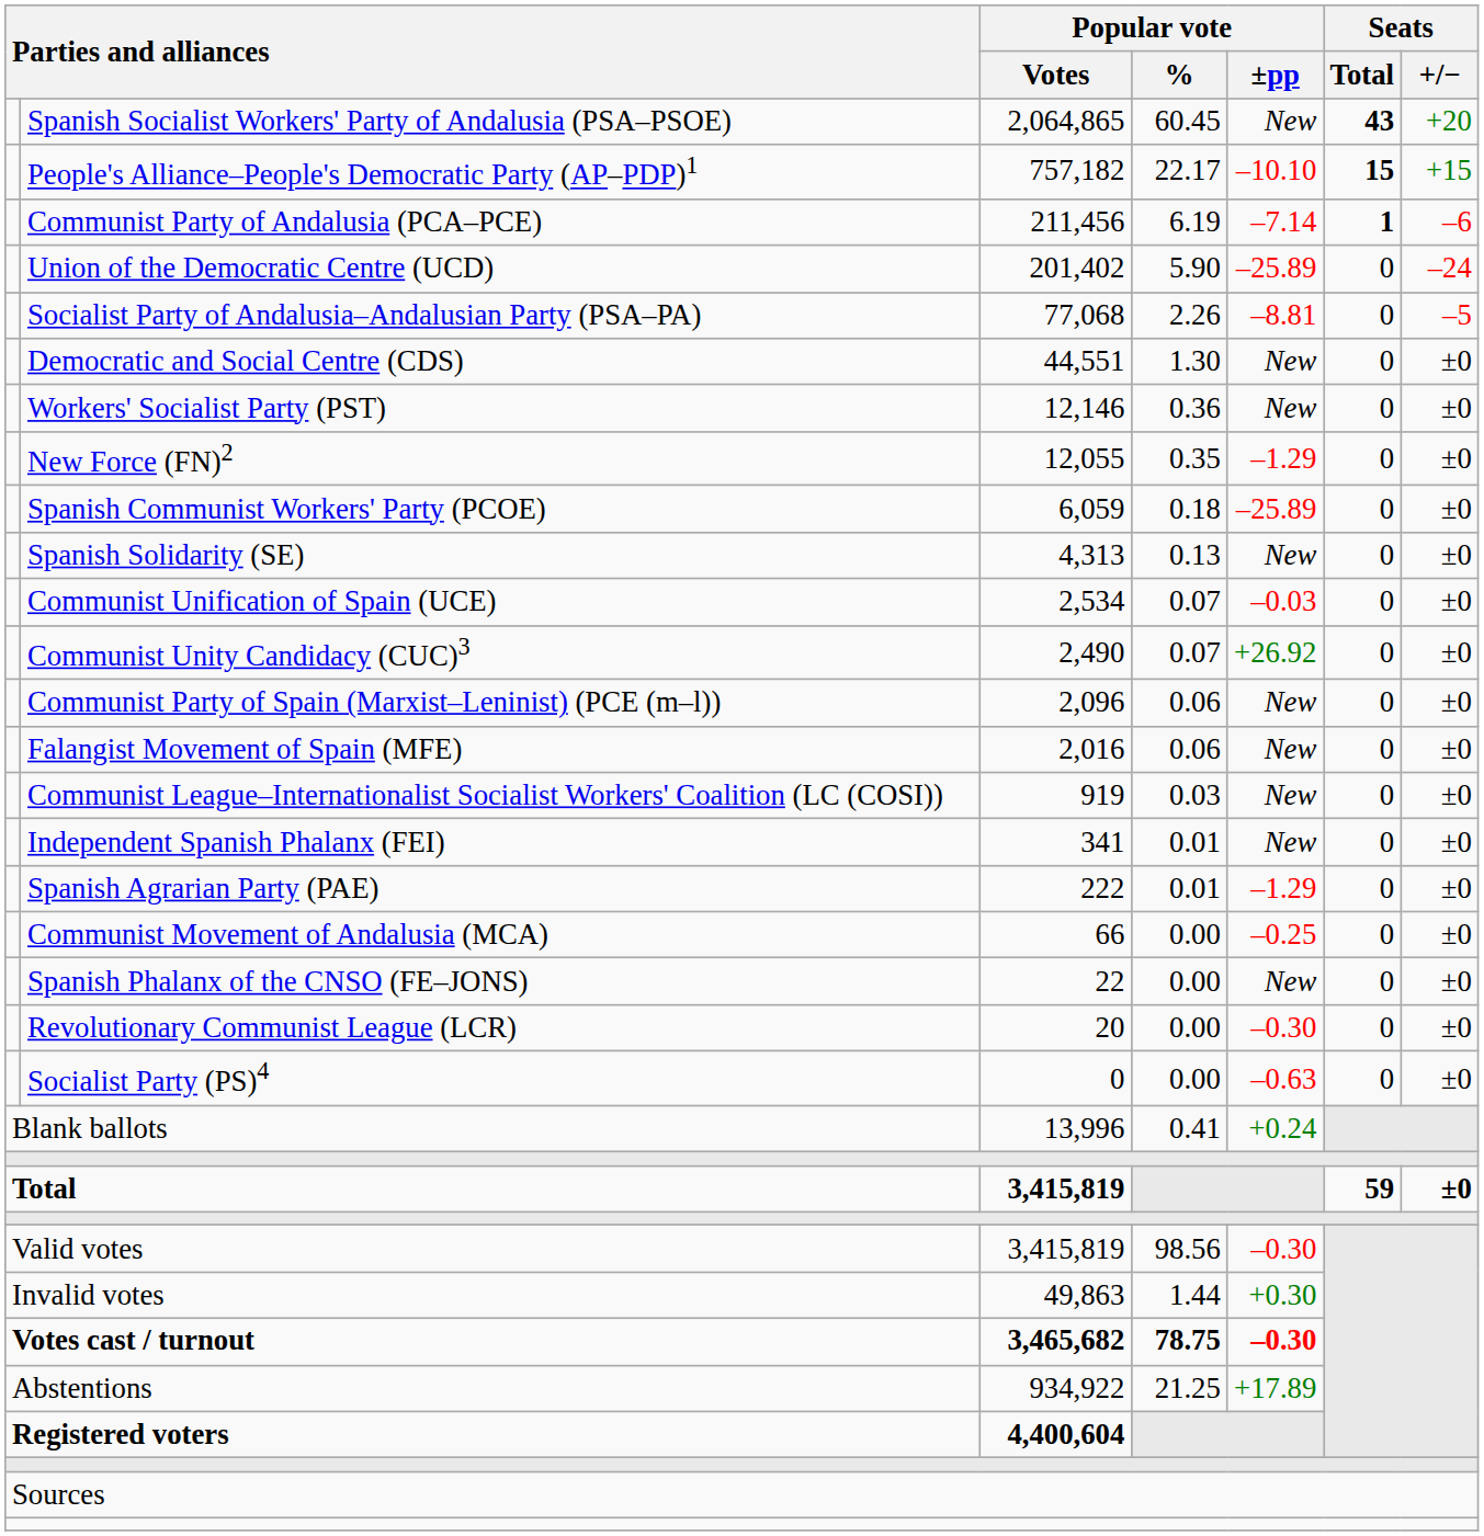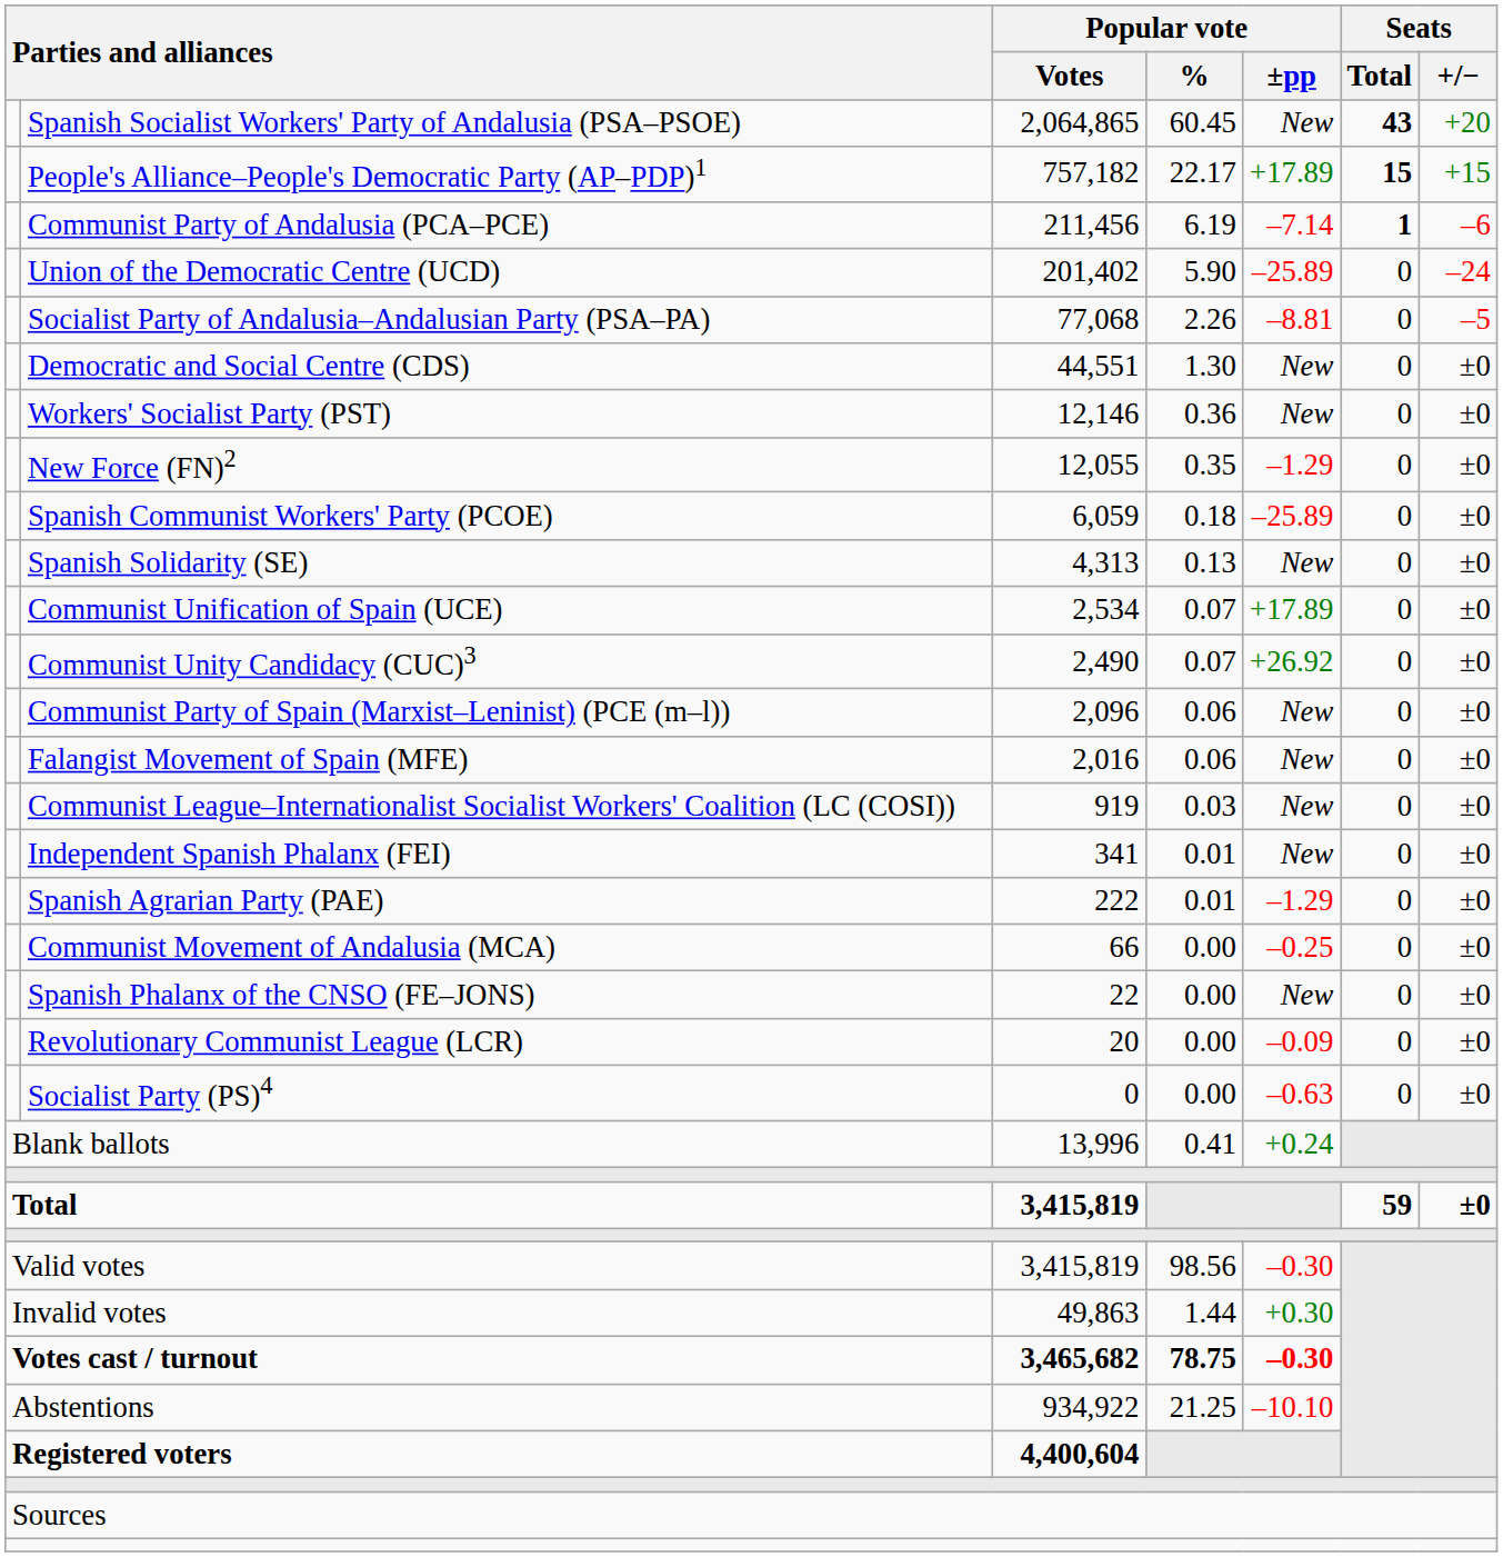People's Alliance–People's Democratic Party (AP–PDP)1 | Popular vote / ±pp: –10.10 -> +17.89
Communist Unification of Spain (UCE) | Popular vote / ±pp: –0.03 -> +17.89
Revolutionary Communist League (LCR) | Popular vote / ±pp: –0.30 -> –0.09
Abstentions | Popular vote / ±pp: +17.89 -> –10.10
